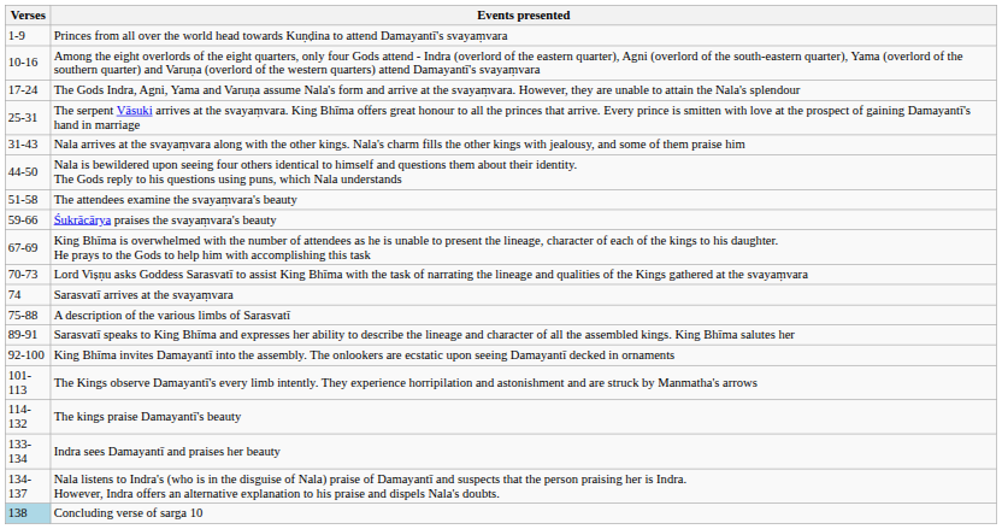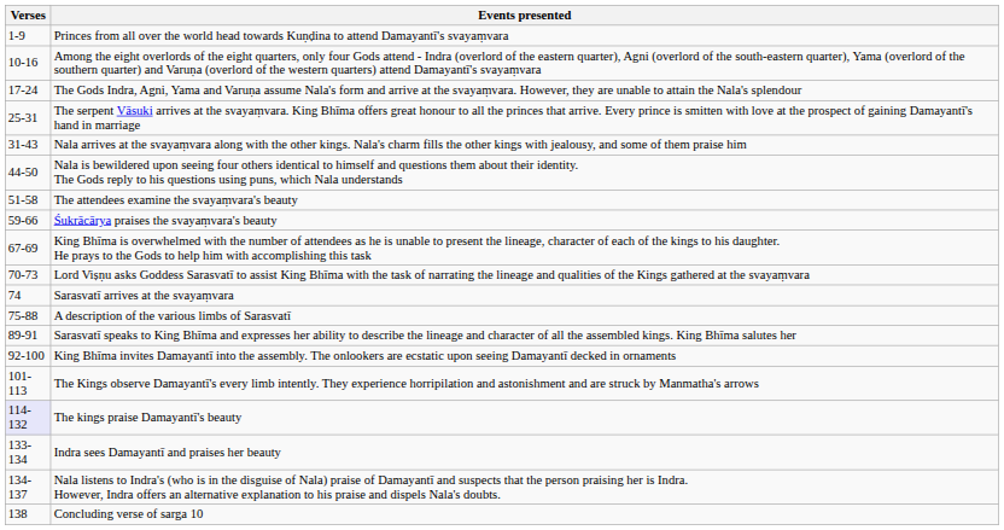The kings praise Damayantī's beauty | Verses: no background -> lavender background
Concluding verse of sarga 10 | Verses: lightblue background -> no background
